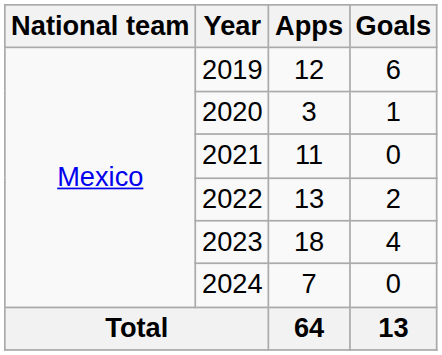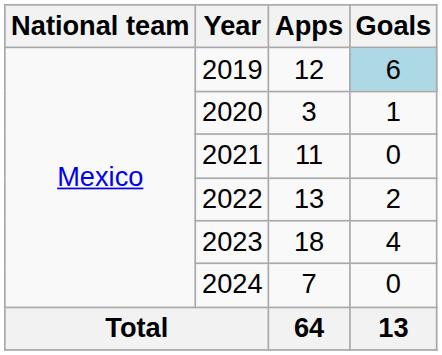2019 | Goals: no background -> lightblue background
